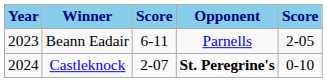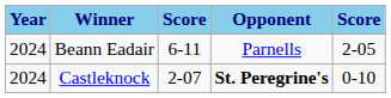Beann Eadair | Year: 2023 -> 2024
